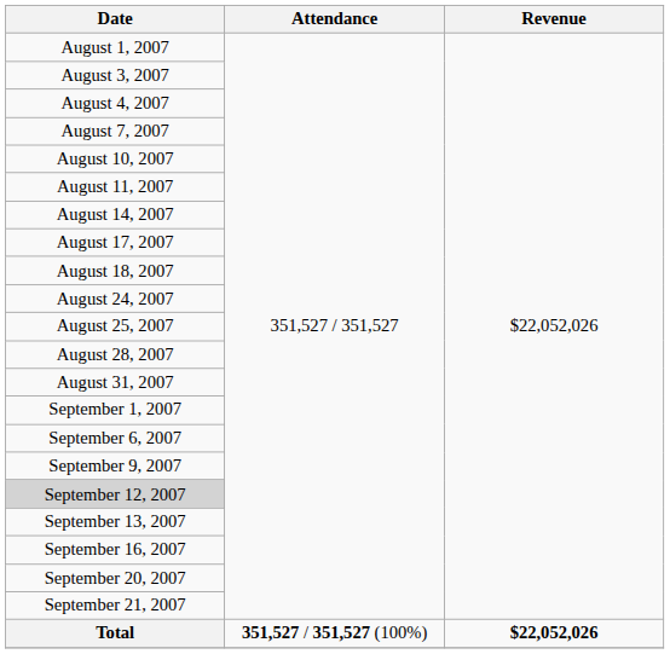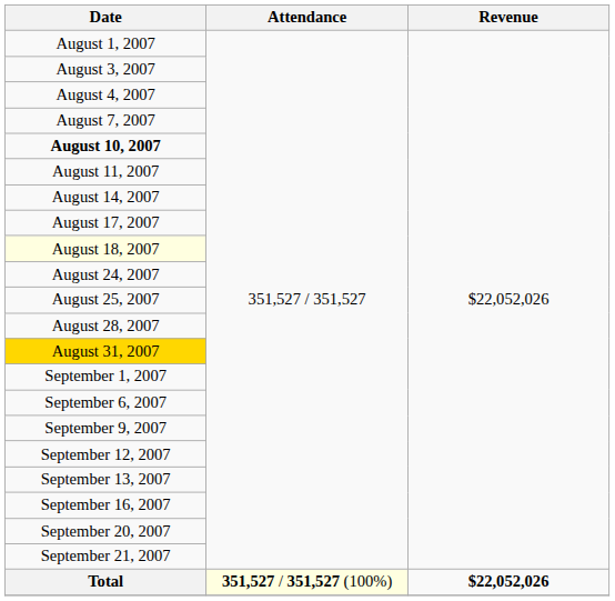August 10, 2007 | Date: normal -> bold
August 18, 2007 | Date: no background -> lightyellow background
August 31, 2007 | Date: no background -> gold background
September 12, 2007 | Date: lightgrey background -> no background
Total | Attendance: no background -> lightyellow background
